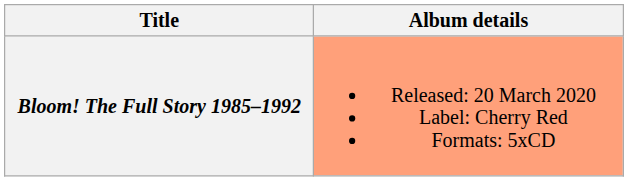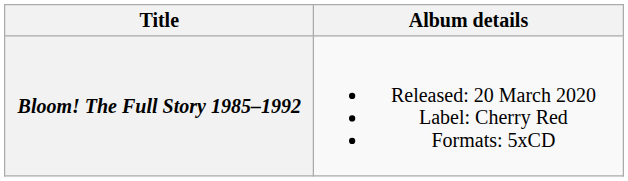Bloom! The Full Story 1985–1992 | Album details: lightsalmon background -> no background
